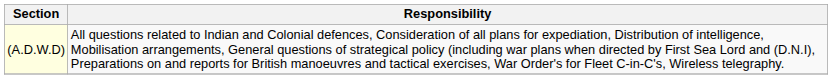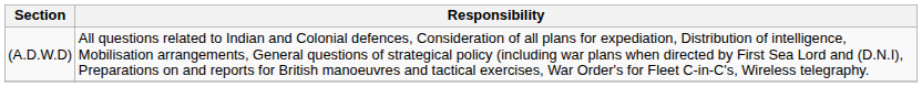row 2 | Section: lightyellow background -> no background
